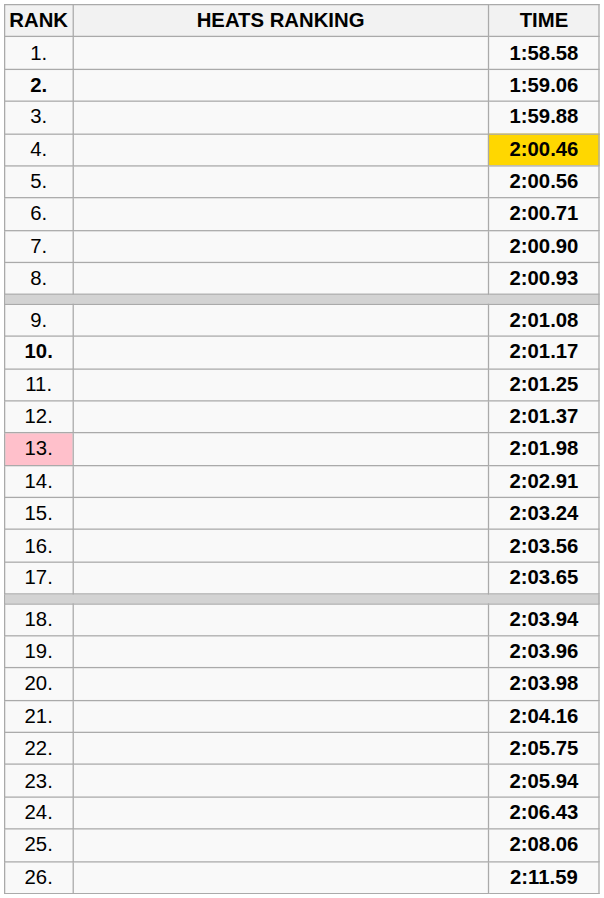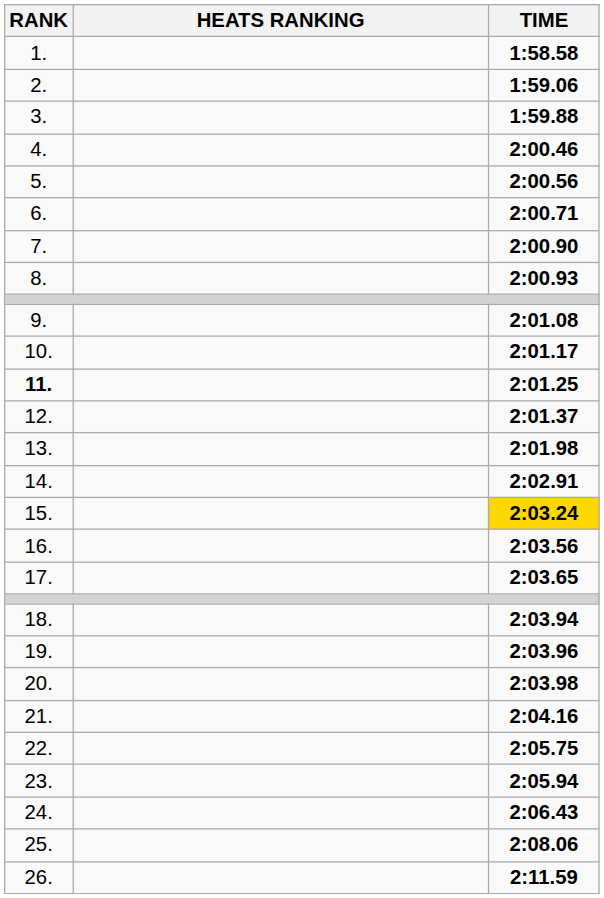2. | RANK: bold -> normal
4. | TIME: gold background -> no background
10. | RANK: bold -> normal
11. | RANK: normal -> bold
13. | RANK: pink background -> no background
15. | TIME: no background -> gold background
